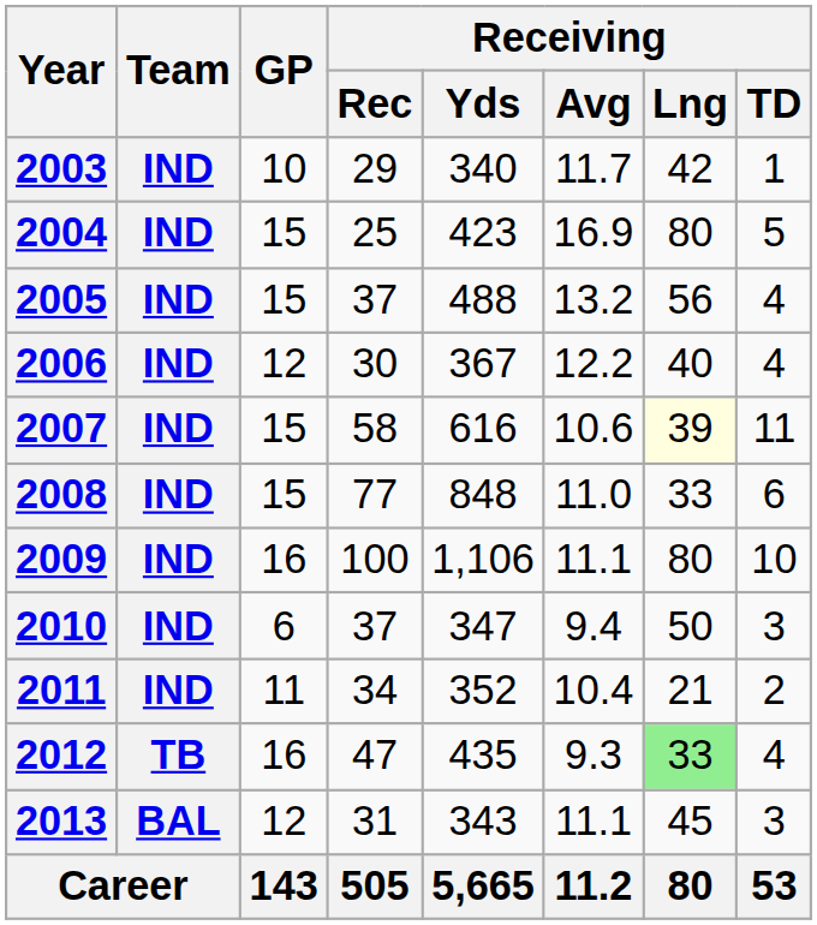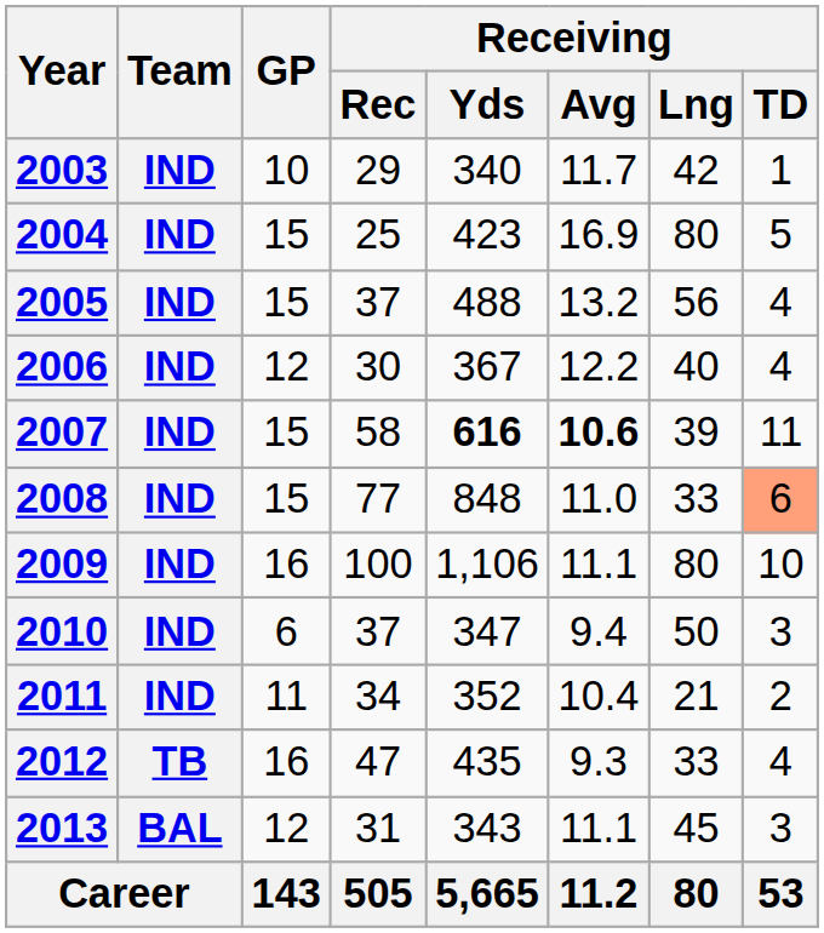2007 | Receiving / Yds: normal -> bold
2007 | Receiving / Avg: normal -> bold
2007 | Receiving / Lng: lightyellow background -> no background
2008 | Receiving / TD: no background -> lightsalmon background
2012 | Receiving / Lng: lightgreen background -> no background
